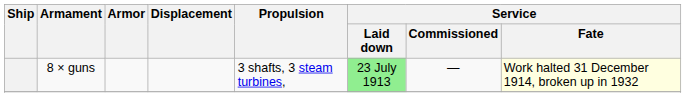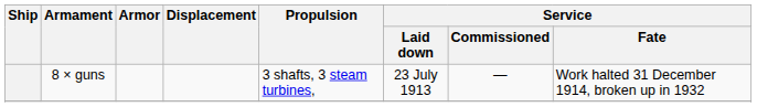8 × guns | Service / Laid down: lightgreen background -> no background
8 × guns | Service / Fate: lightyellow background -> no background
